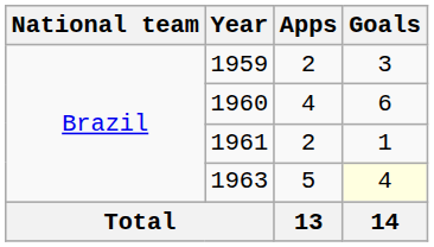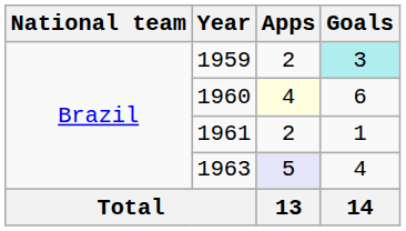1959 | Goals: no background -> paleturquoise background
1960 | Apps: no background -> lightyellow background
1963 | Apps: no background -> lavender background
1963 | Goals: lightyellow background -> no background
